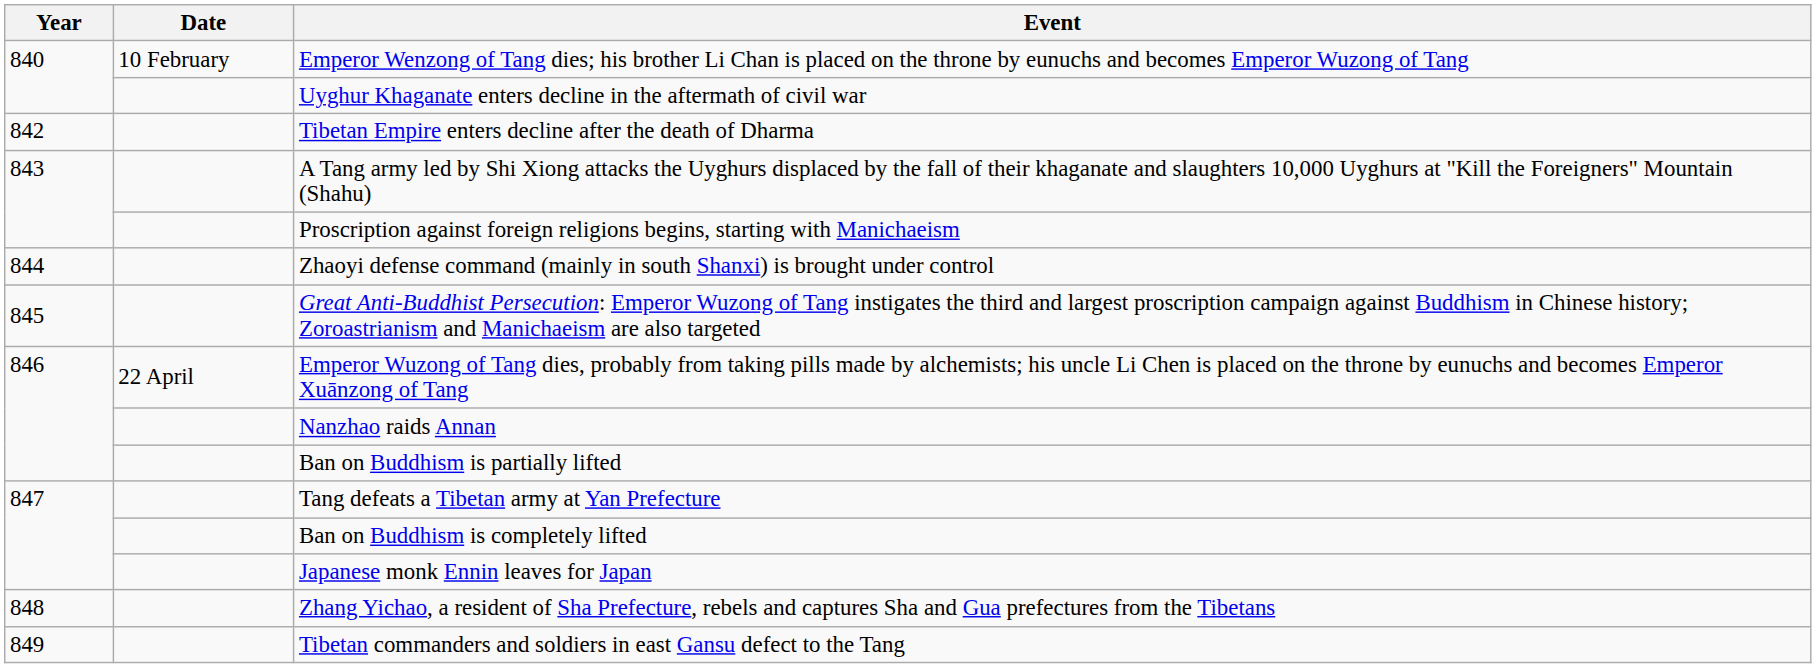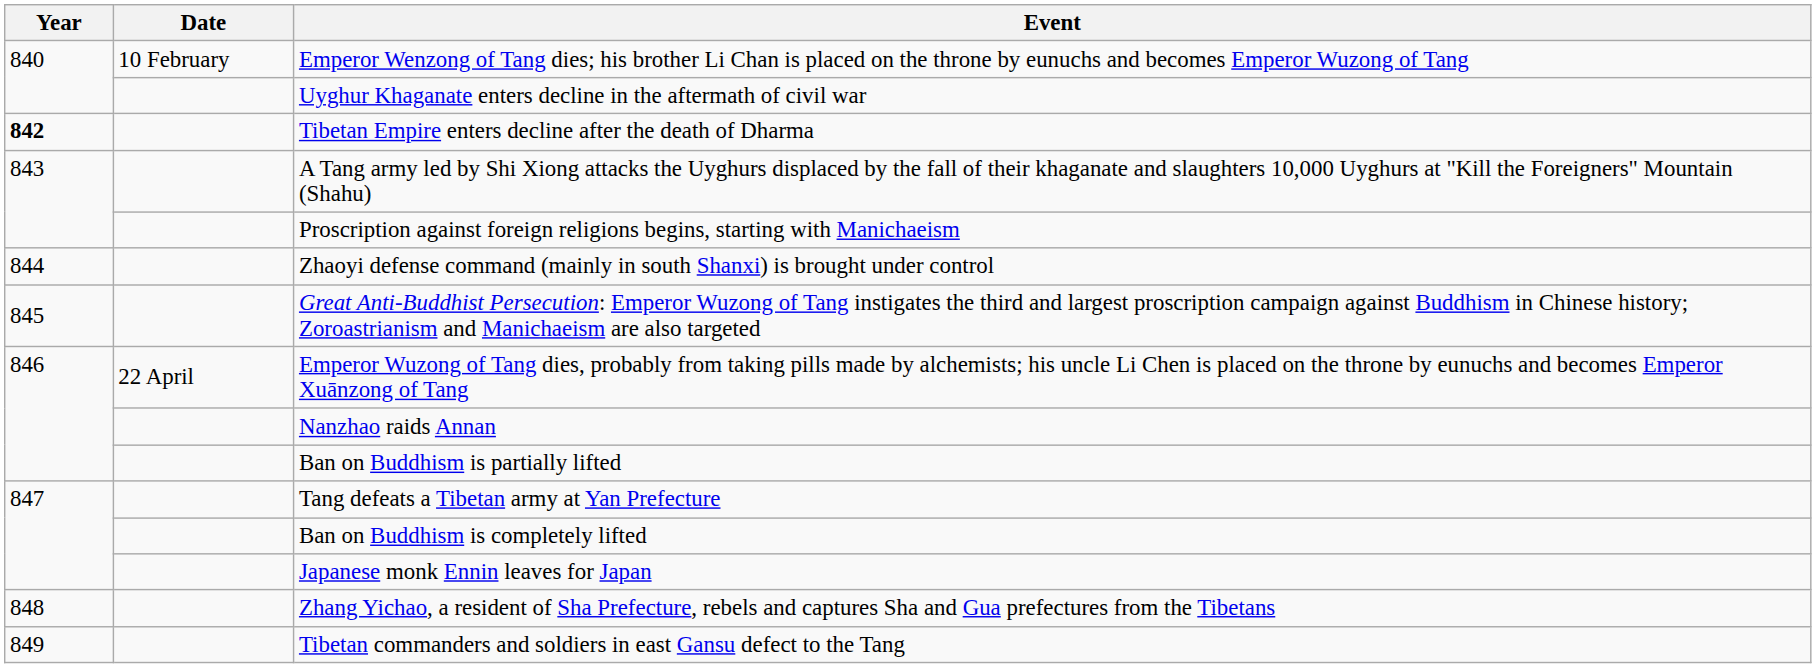Tibetan Empire enters decline after the death of Dharma | Year: normal -> bold
